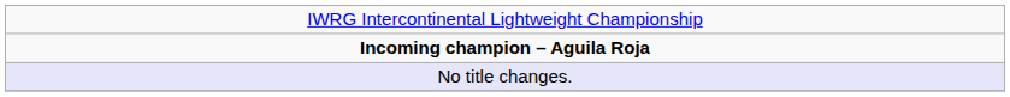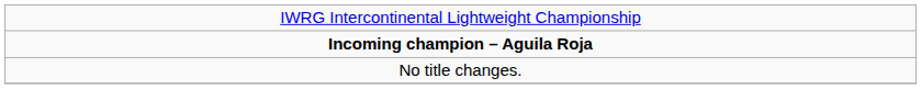No title changes. | column 1: lavender background -> no background
